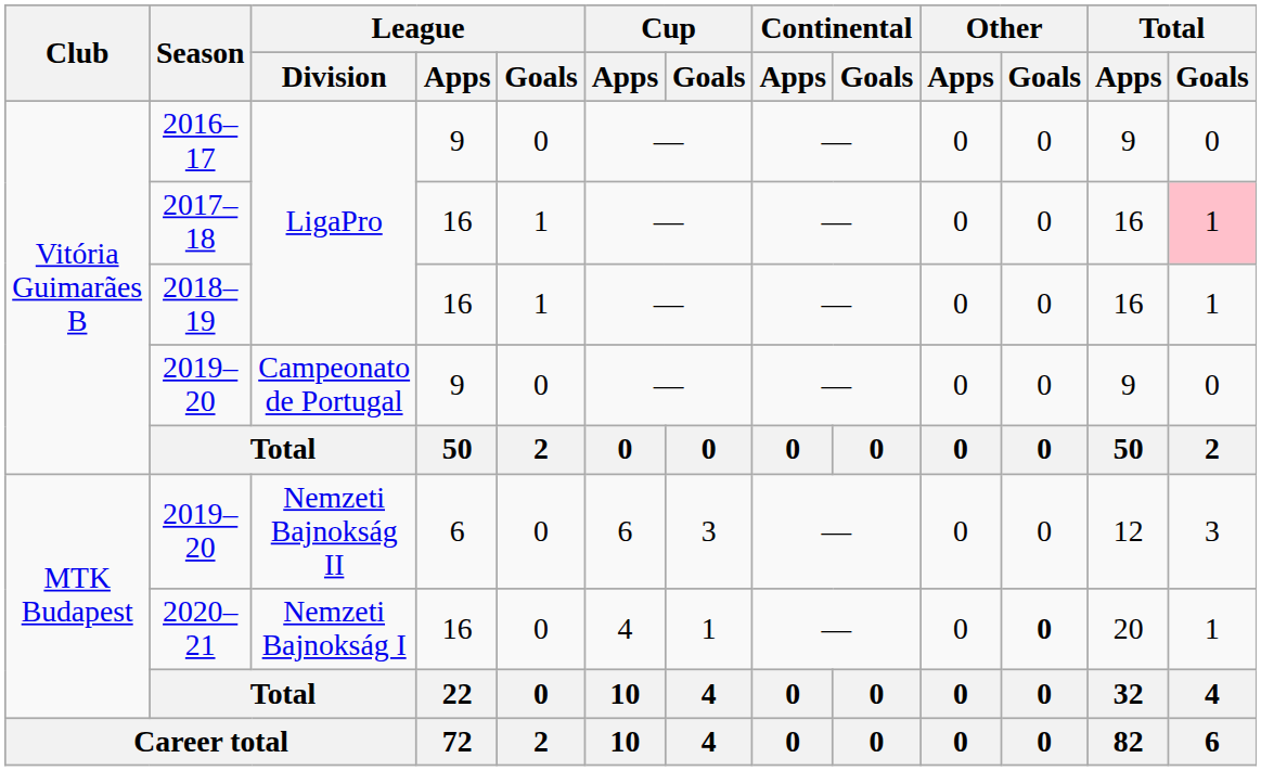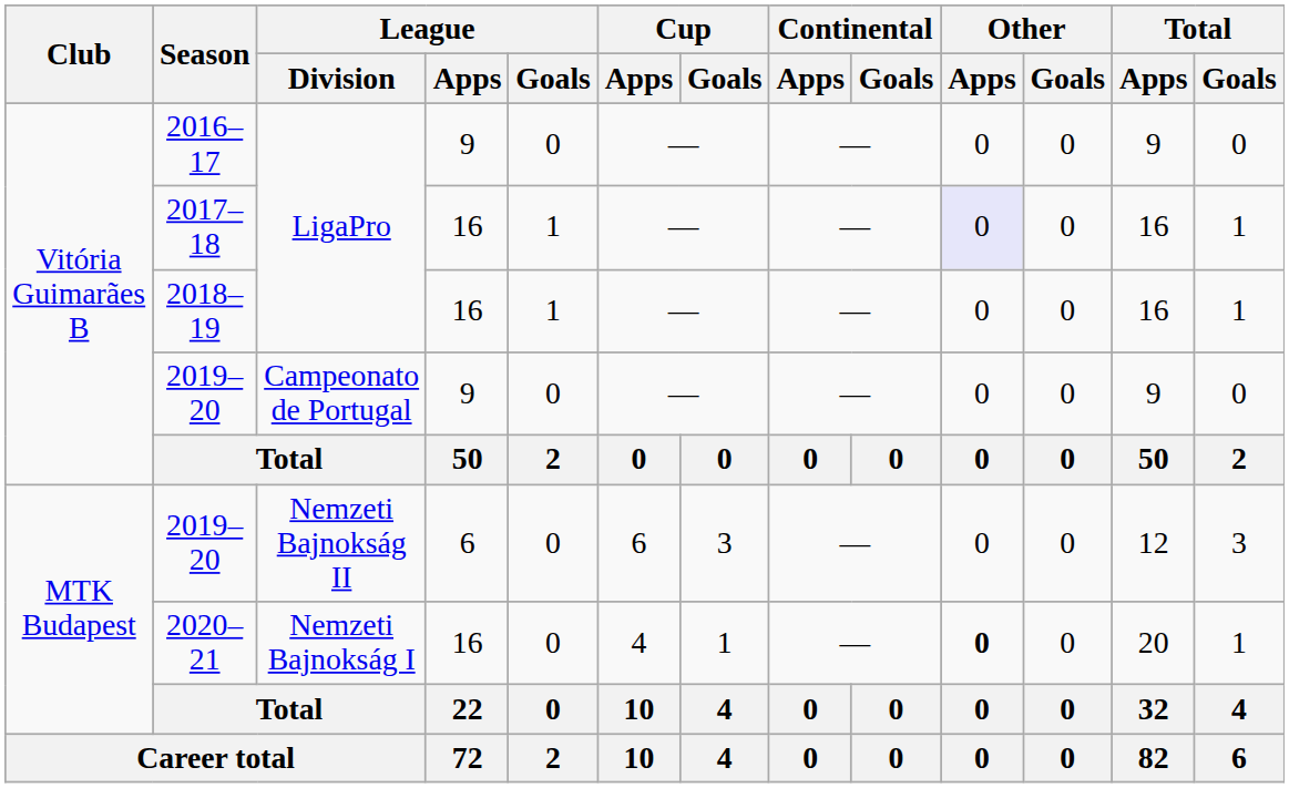2017–18 | Other / Apps: no background -> lavender background
2017–18 | Total / Goals: pink background -> no background
2020–21 | Other / Apps: normal -> bold
2020–21 | Other / Goals: bold -> normal
